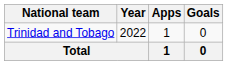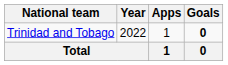Trinidad and Tobago | Goals: normal -> bold
